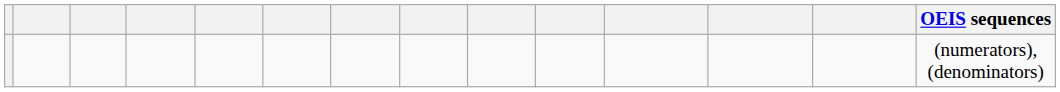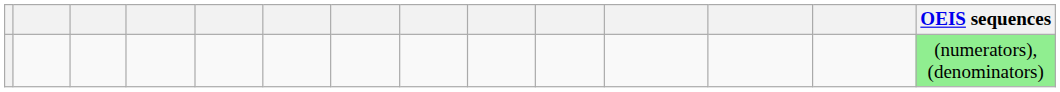row 2 | OEIS sequences: no background -> lightgreen background
